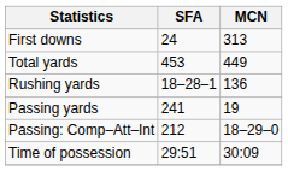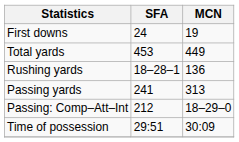First downs | MCN: 313 -> 19
Passing yards | MCN: 19 -> 313
